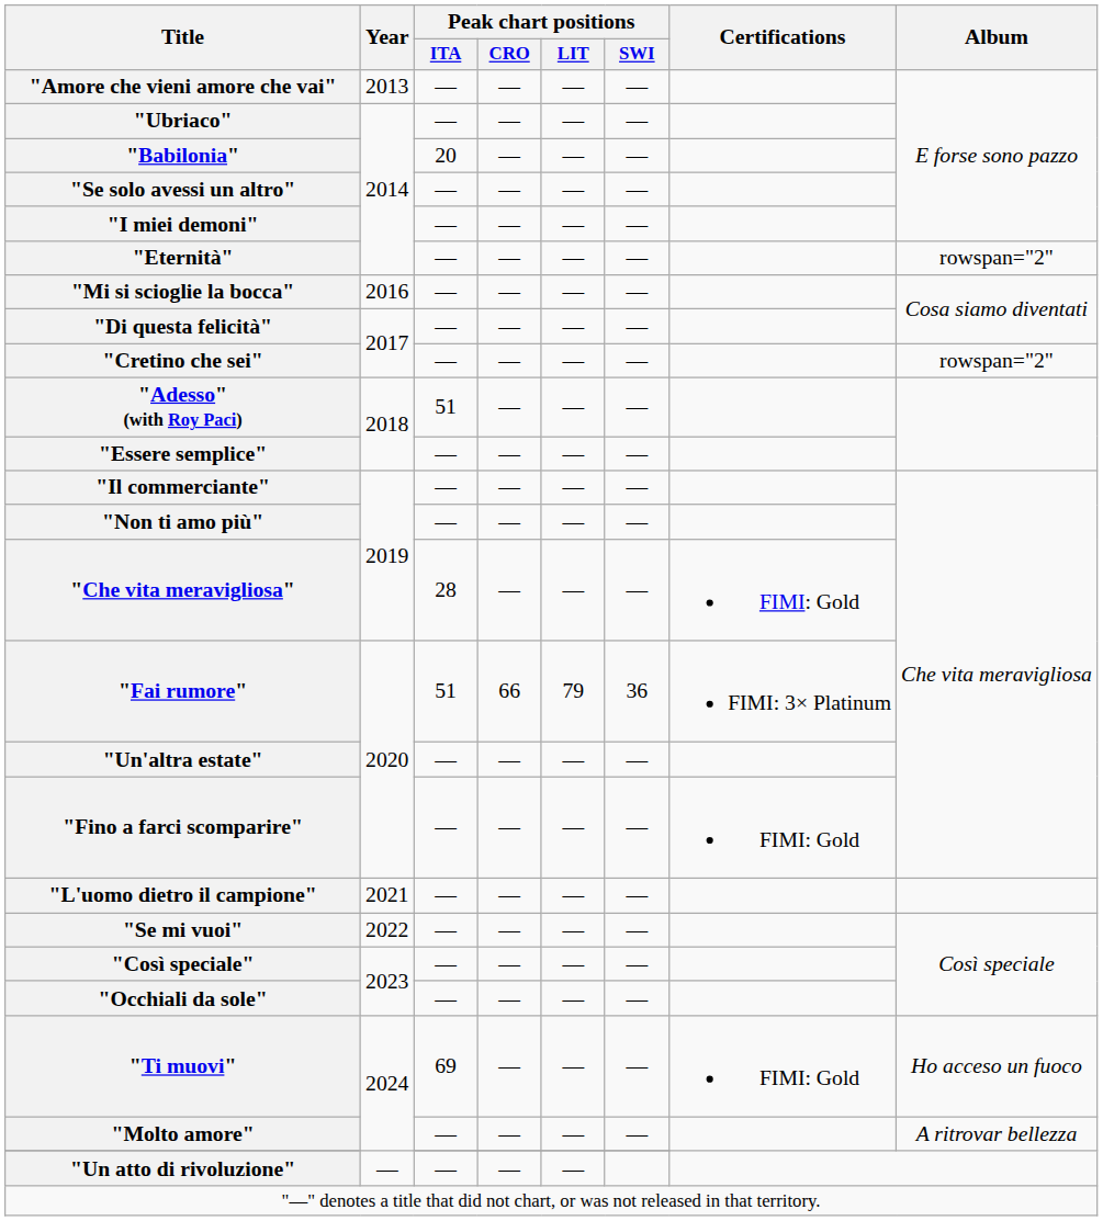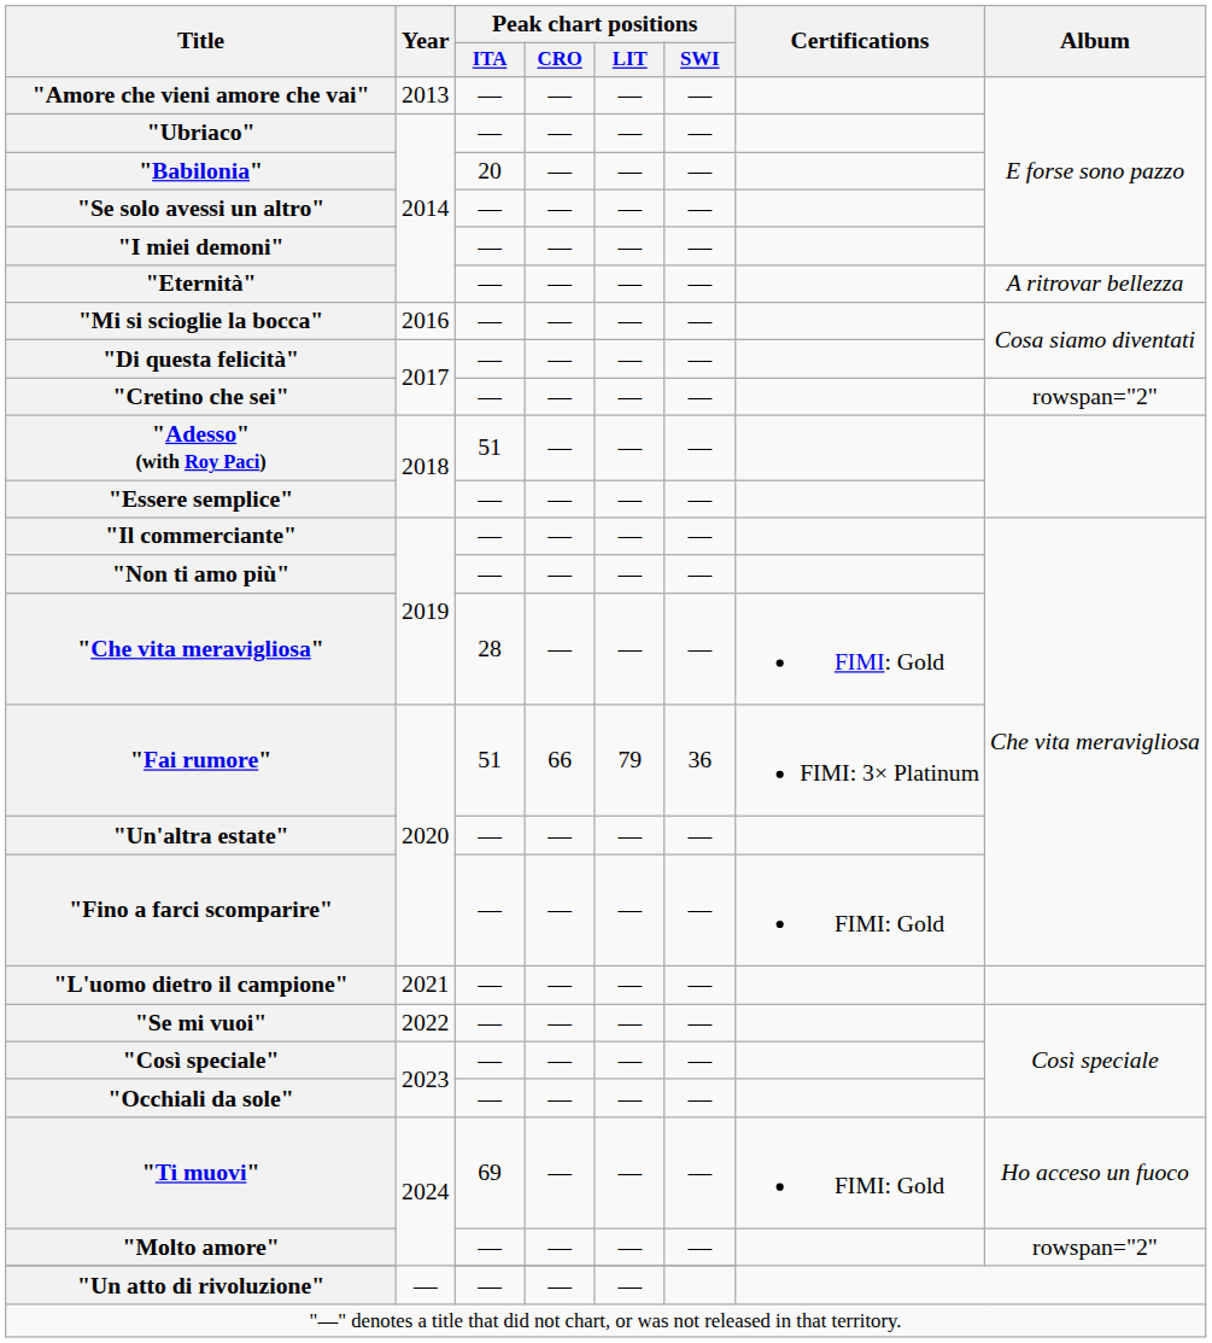"Eternità" | Album: rowspan="2" -> A ritrovar bellezza
"Molto amore" | Album: A ritrovar bellezza -> rowspan="2"
